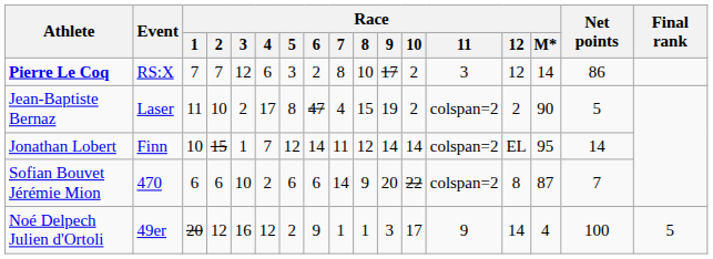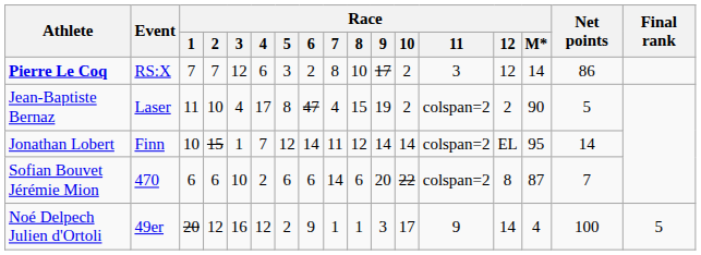Jean-Baptiste Bernaz | Race / 3: 2 -> 4
Sofian Bouvet Jérémie Mion | Race / 8: 9 -> 6
